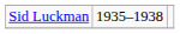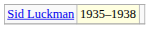Sid Luckman | column 2: no background -> lightyellow background
